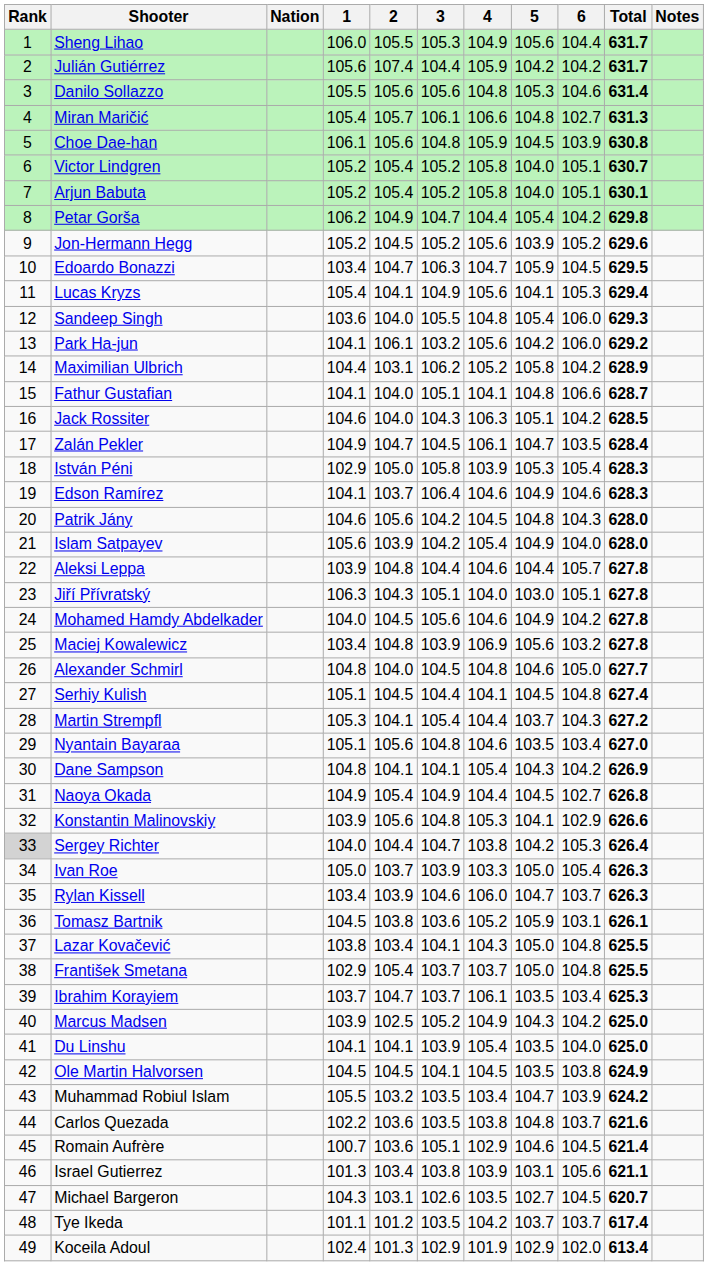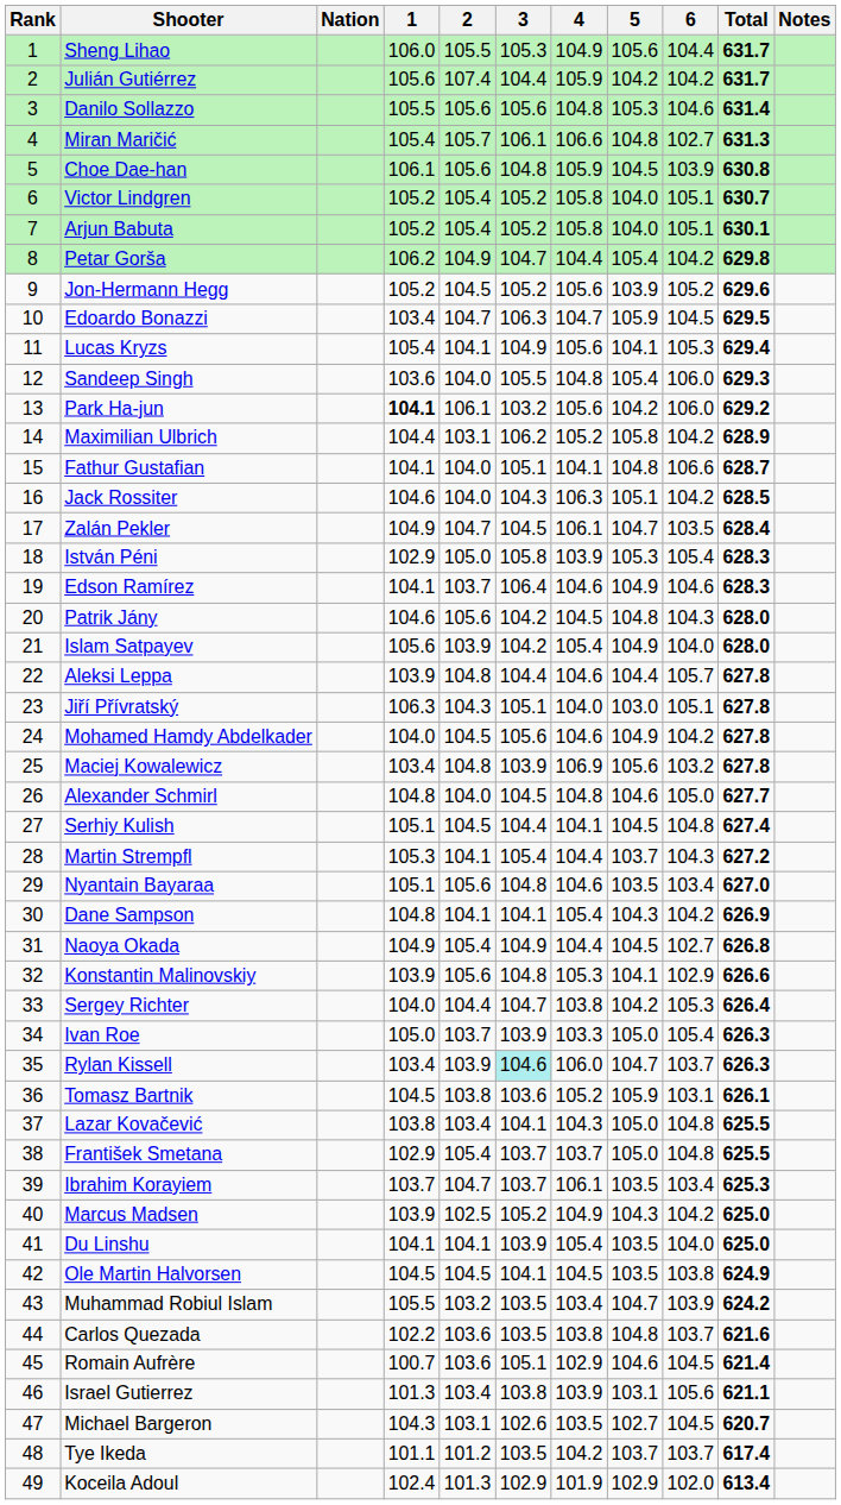Park Ha-jun | 1: normal -> bold
Sergey Richter | Rank: lightgrey background -> no background
Rylan Kissell | 3: no background -> paleturquoise background
